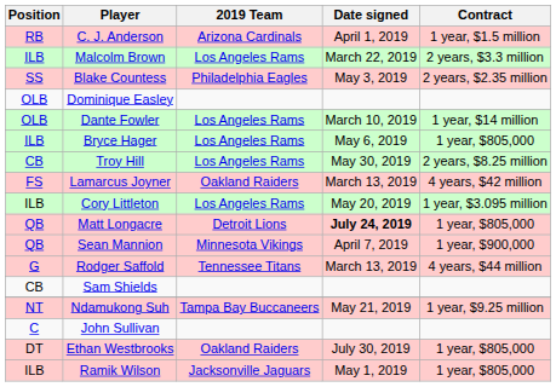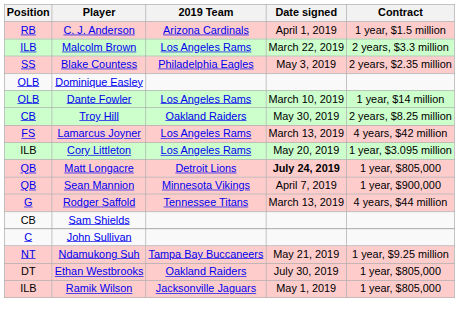- row: ILB | Bryce Hager | Los Angeles Rams | May 6, 2019 | 1 year, $805,000
Troy Hill | 2019 Team: Los Angeles Rams -> Oakland Raiders
Lamarcus Joyner | 2019 Team: Oakland Raiders -> Los Angeles Rams
rows swapped: Ndamukong Suh <-> John Sullivan
